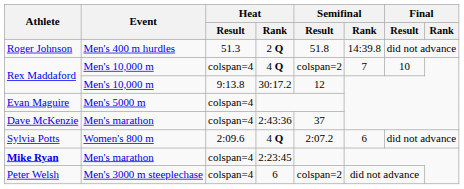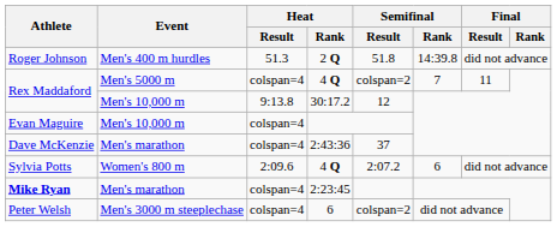Rex Maddaford / 4 Q | Event: Men's 10,000 m -> Men's 5000 m
Rex Maddaford / 4 Q | Final / Result: 10 -> 11
Evan Maguire | Event: Men's 5000 m -> Men's 10,000 m
